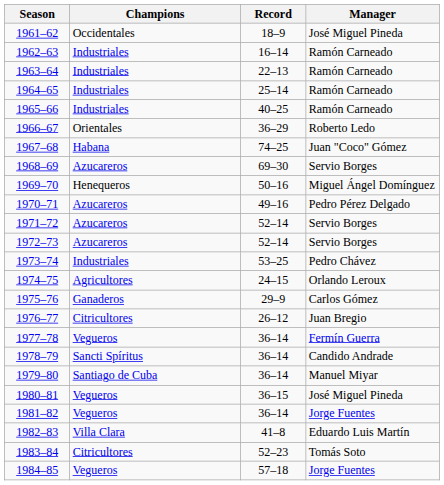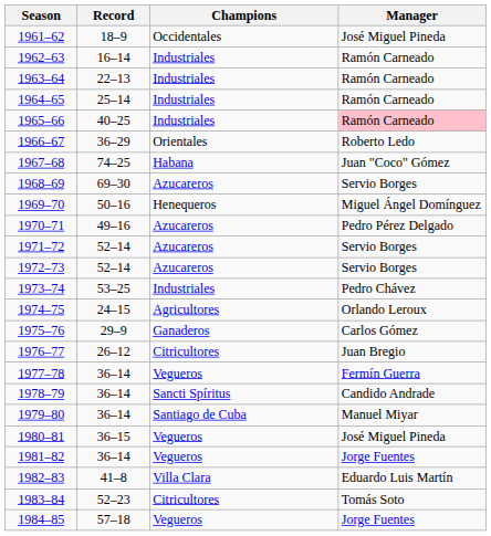columns swapped: Champions <-> Record
1965–66 | Manager: no background -> pink background
